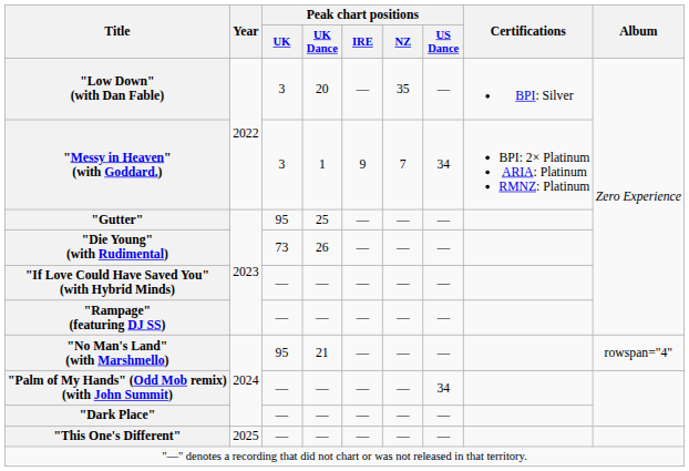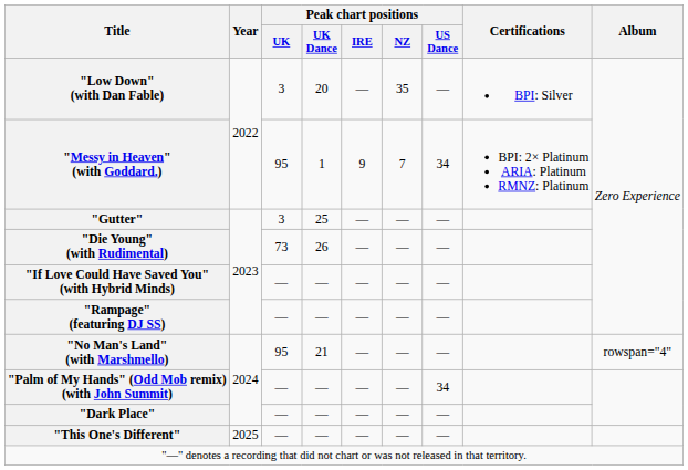"Messy in Heaven" (with Goddard.) | Peak chart positions / UK: 3 -> 95
"Gutter" | Peak chart positions / UK: 95 -> 3
